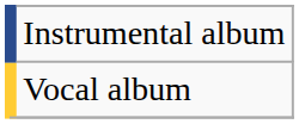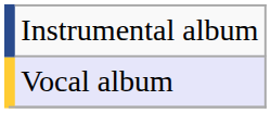row 2 | column 1: no background -> lavender background
